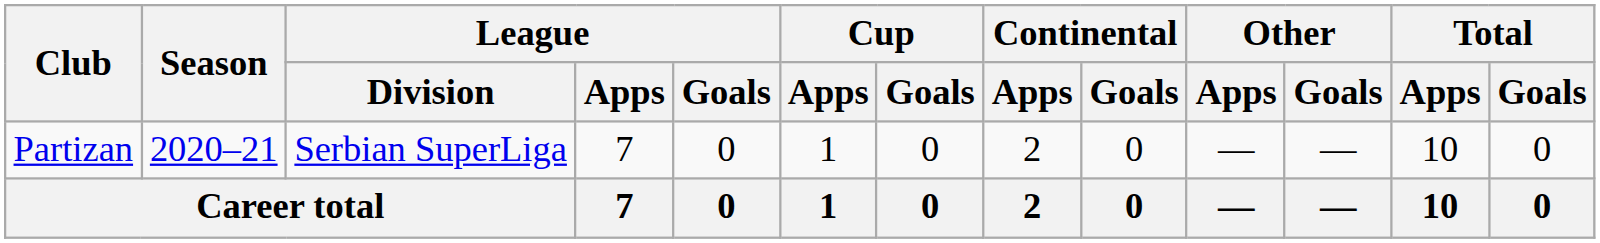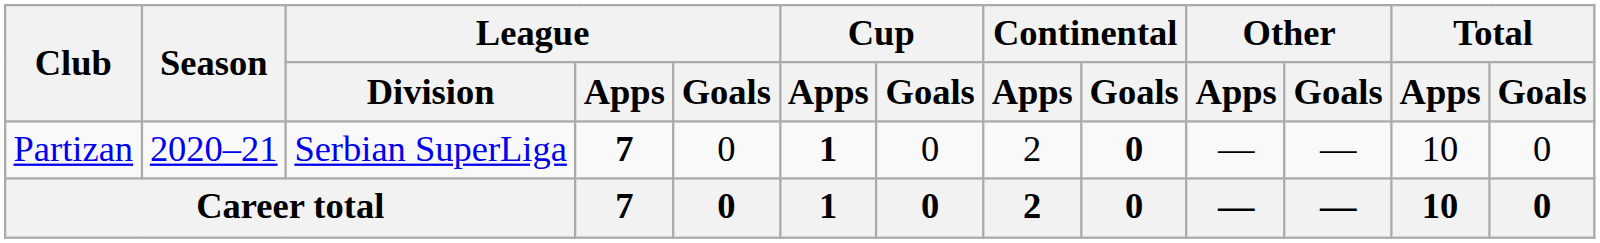Partizan | League / Apps: normal -> bold
Partizan | Cup / Apps: normal -> bold
Partizan | Continental / Goals: normal -> bold
